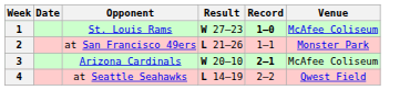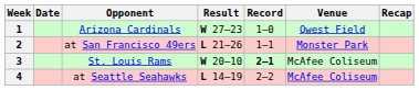+ column: Recap
1 | Opponent: St. Louis Rams -> Arizona Cardinals
1 | Record: bold -> normal
1 | Venue: McAfee Coliseum -> Qwest Field
3 | Opponent: Arizona Cardinals -> St. Louis Rams
4 | Venue: Qwest Field -> McAfee Coliseum
